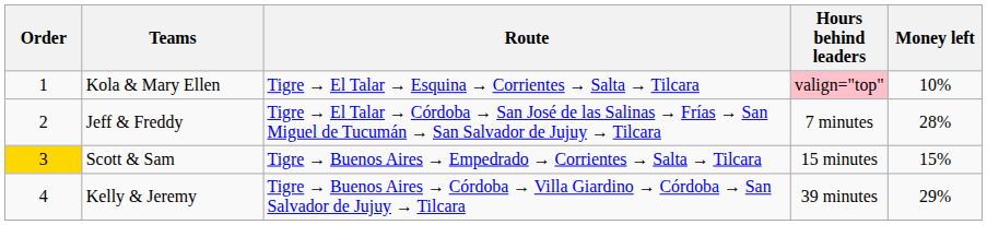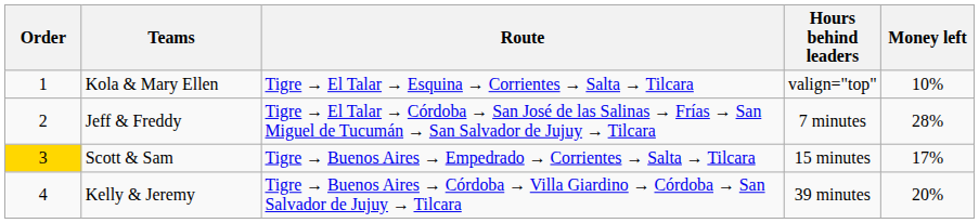Kola & Mary Ellen | Hours behind leaders: pink background -> no background
Scott & Sam | Money left: 15% -> 17%
Kelly & Jeremy | Money left: 29% -> 20%
